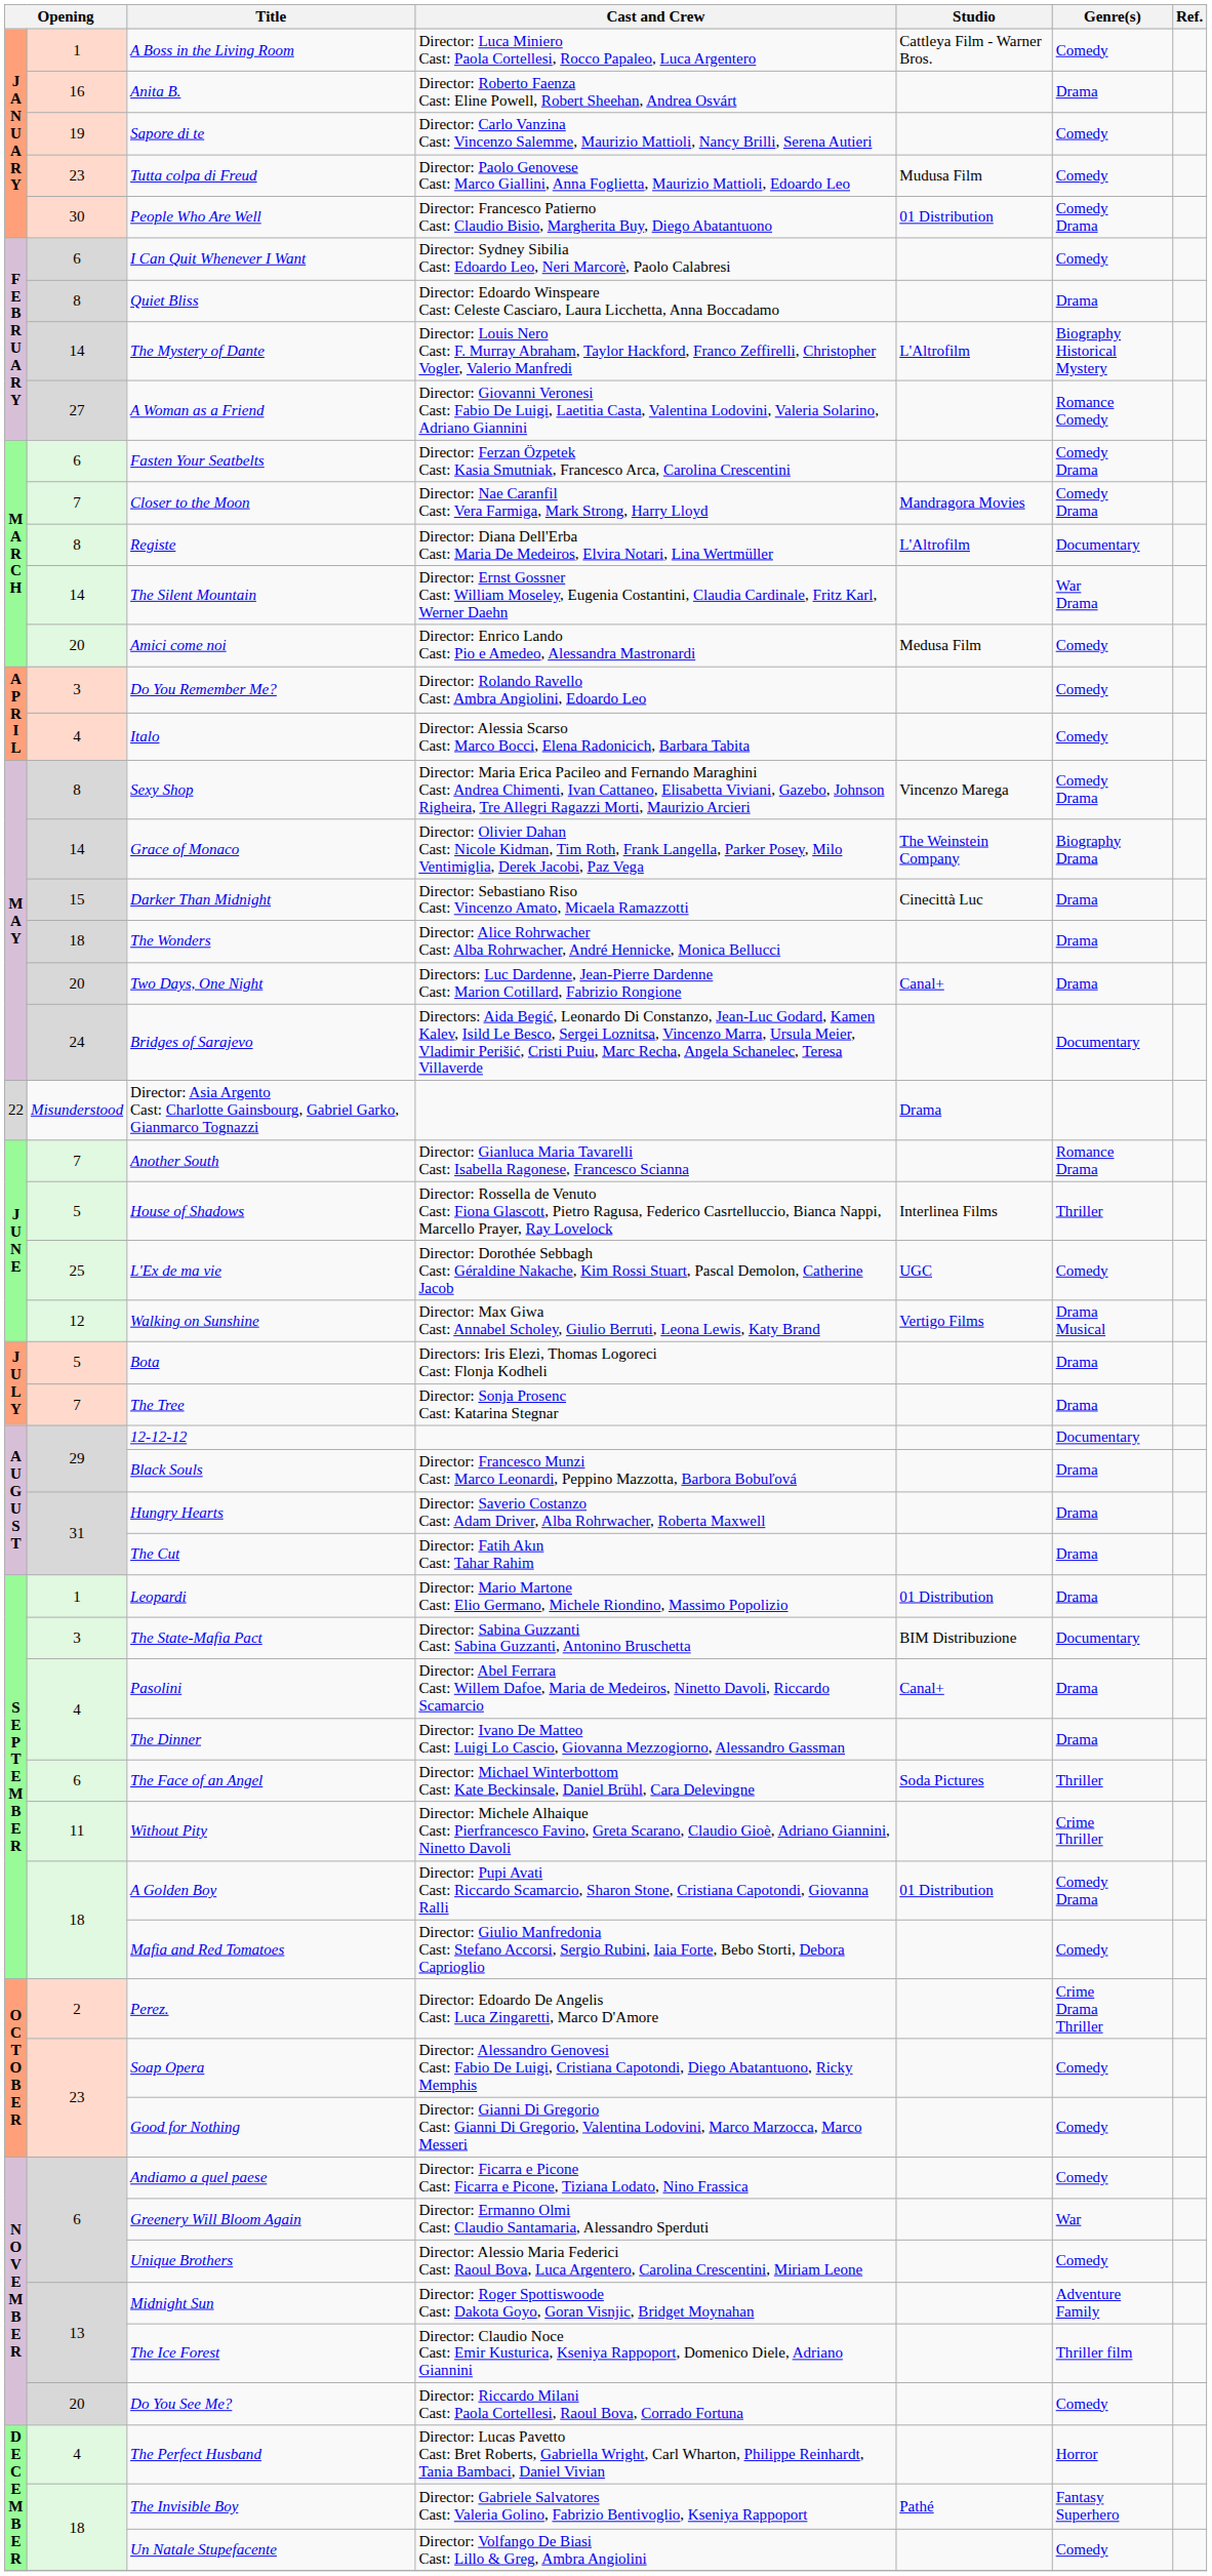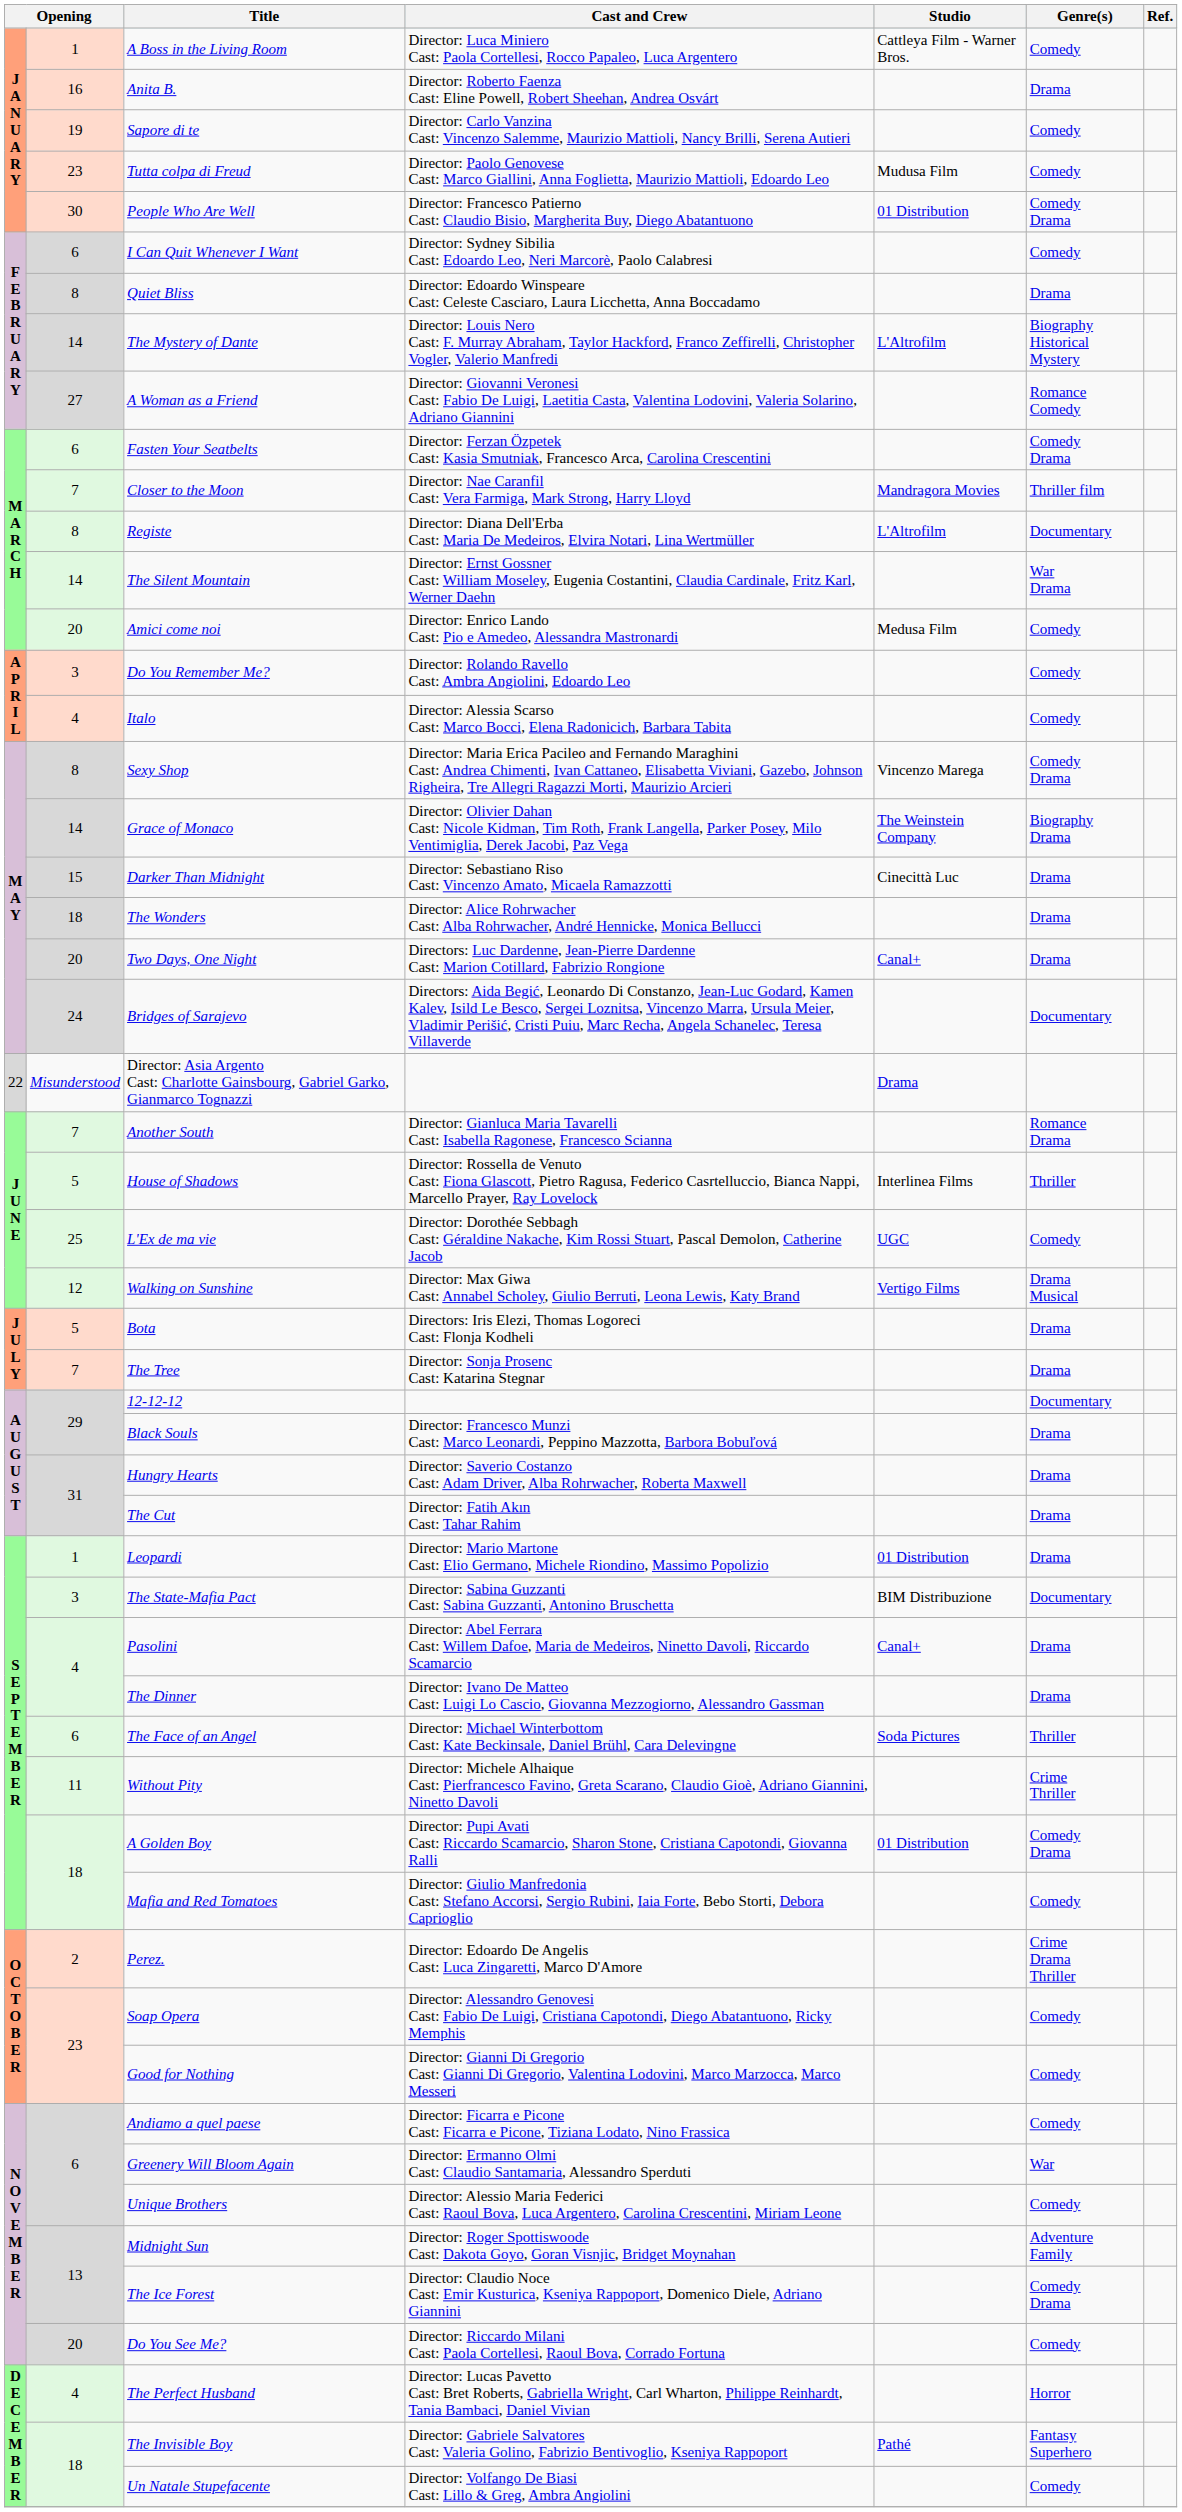Closer to the Moon | Genre(s): Comedy Drama -> Thriller film
The Ice Forest | Genre(s): Thriller film -> Comedy Drama
